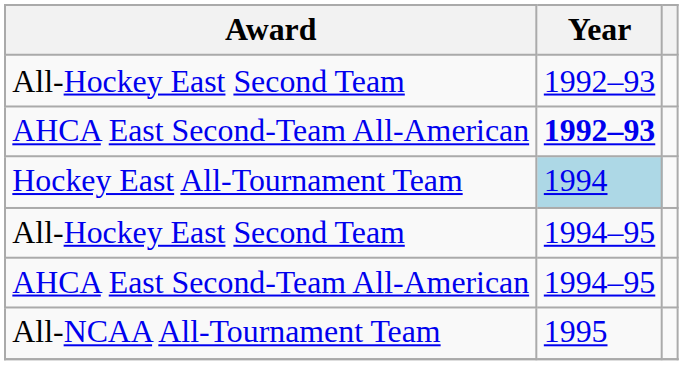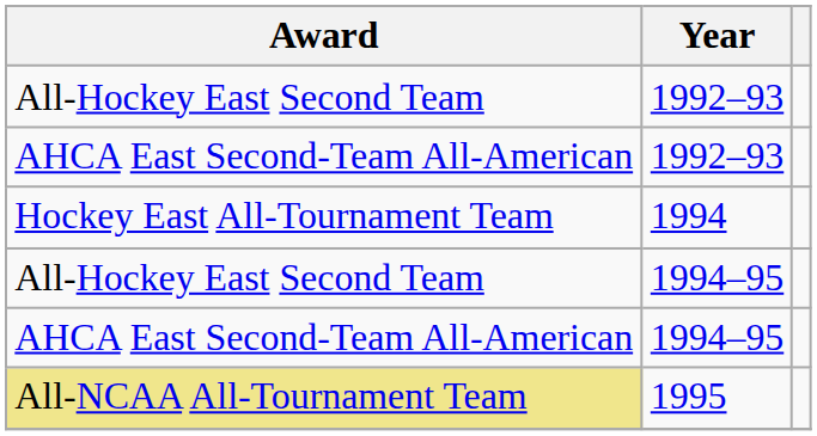row 3 | Year: bold -> normal
row 4 | Year: lightblue background -> no background
row 7 | Award: no background -> khaki background
